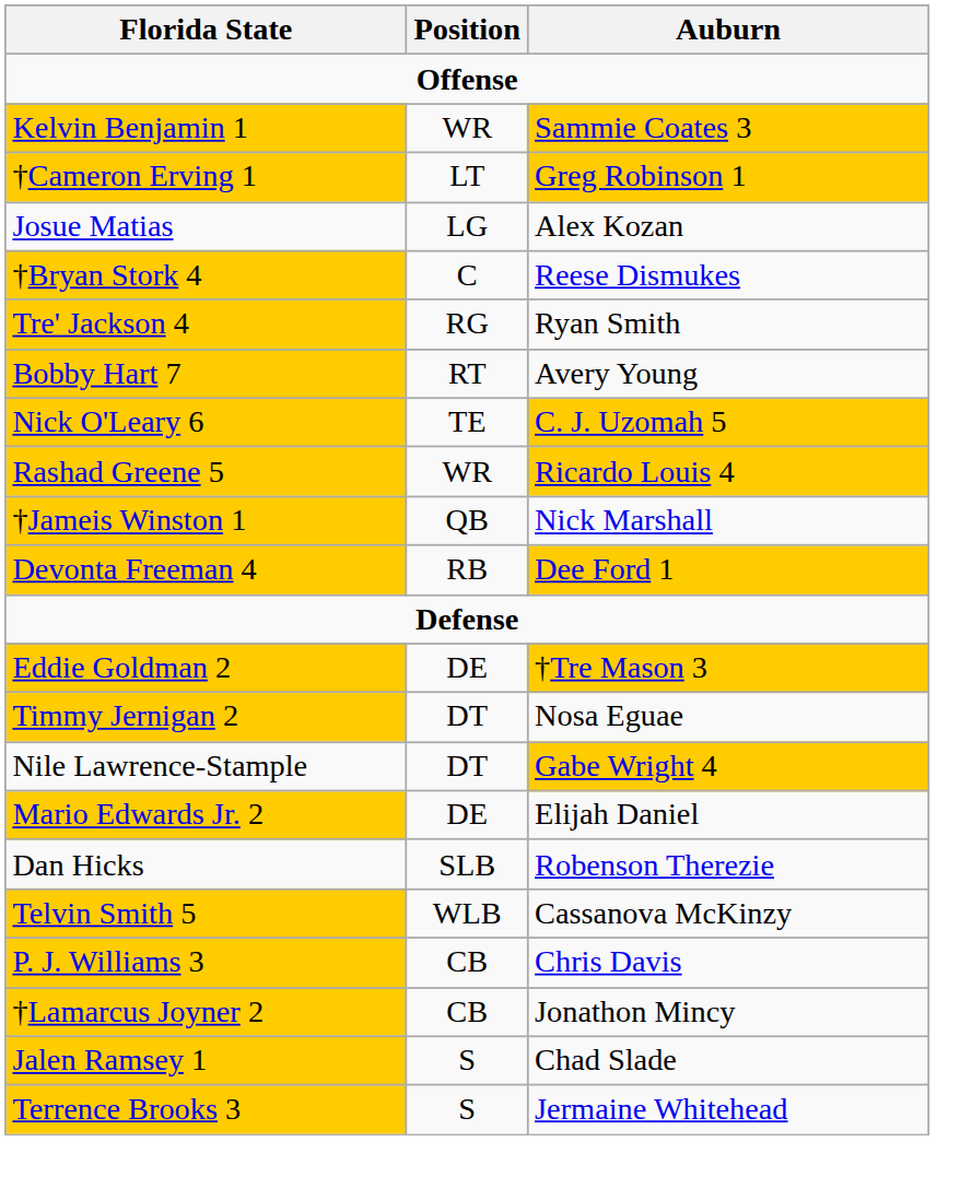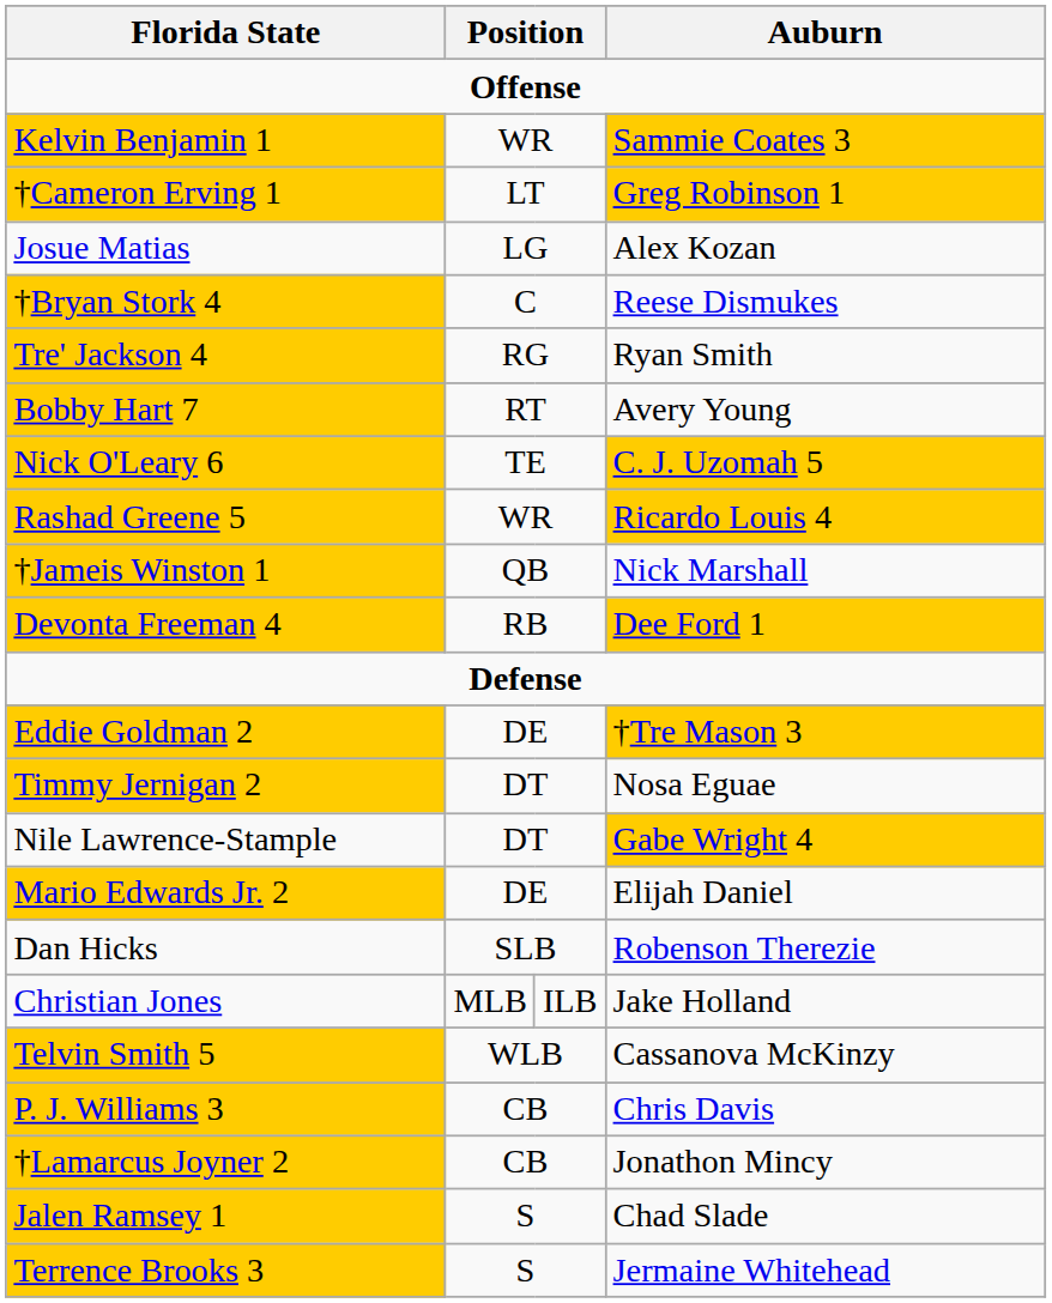+ row: Christian Jones | MLB | ILB | Jake Holland
